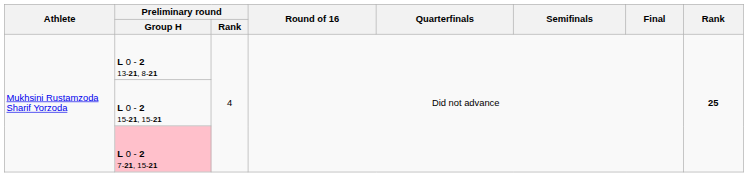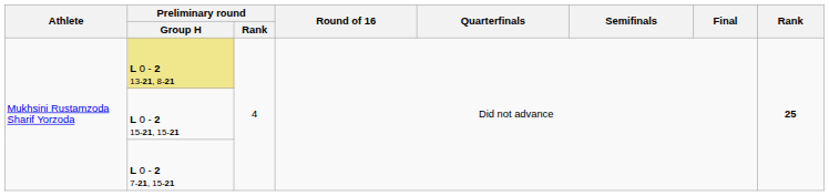L 0 - 2 13-21, 8-21 | Preliminary round / Group H: no background -> khaki background
L 0 - 2 7-21, 15-21 | Preliminary round / Group H: pink background -> no background
